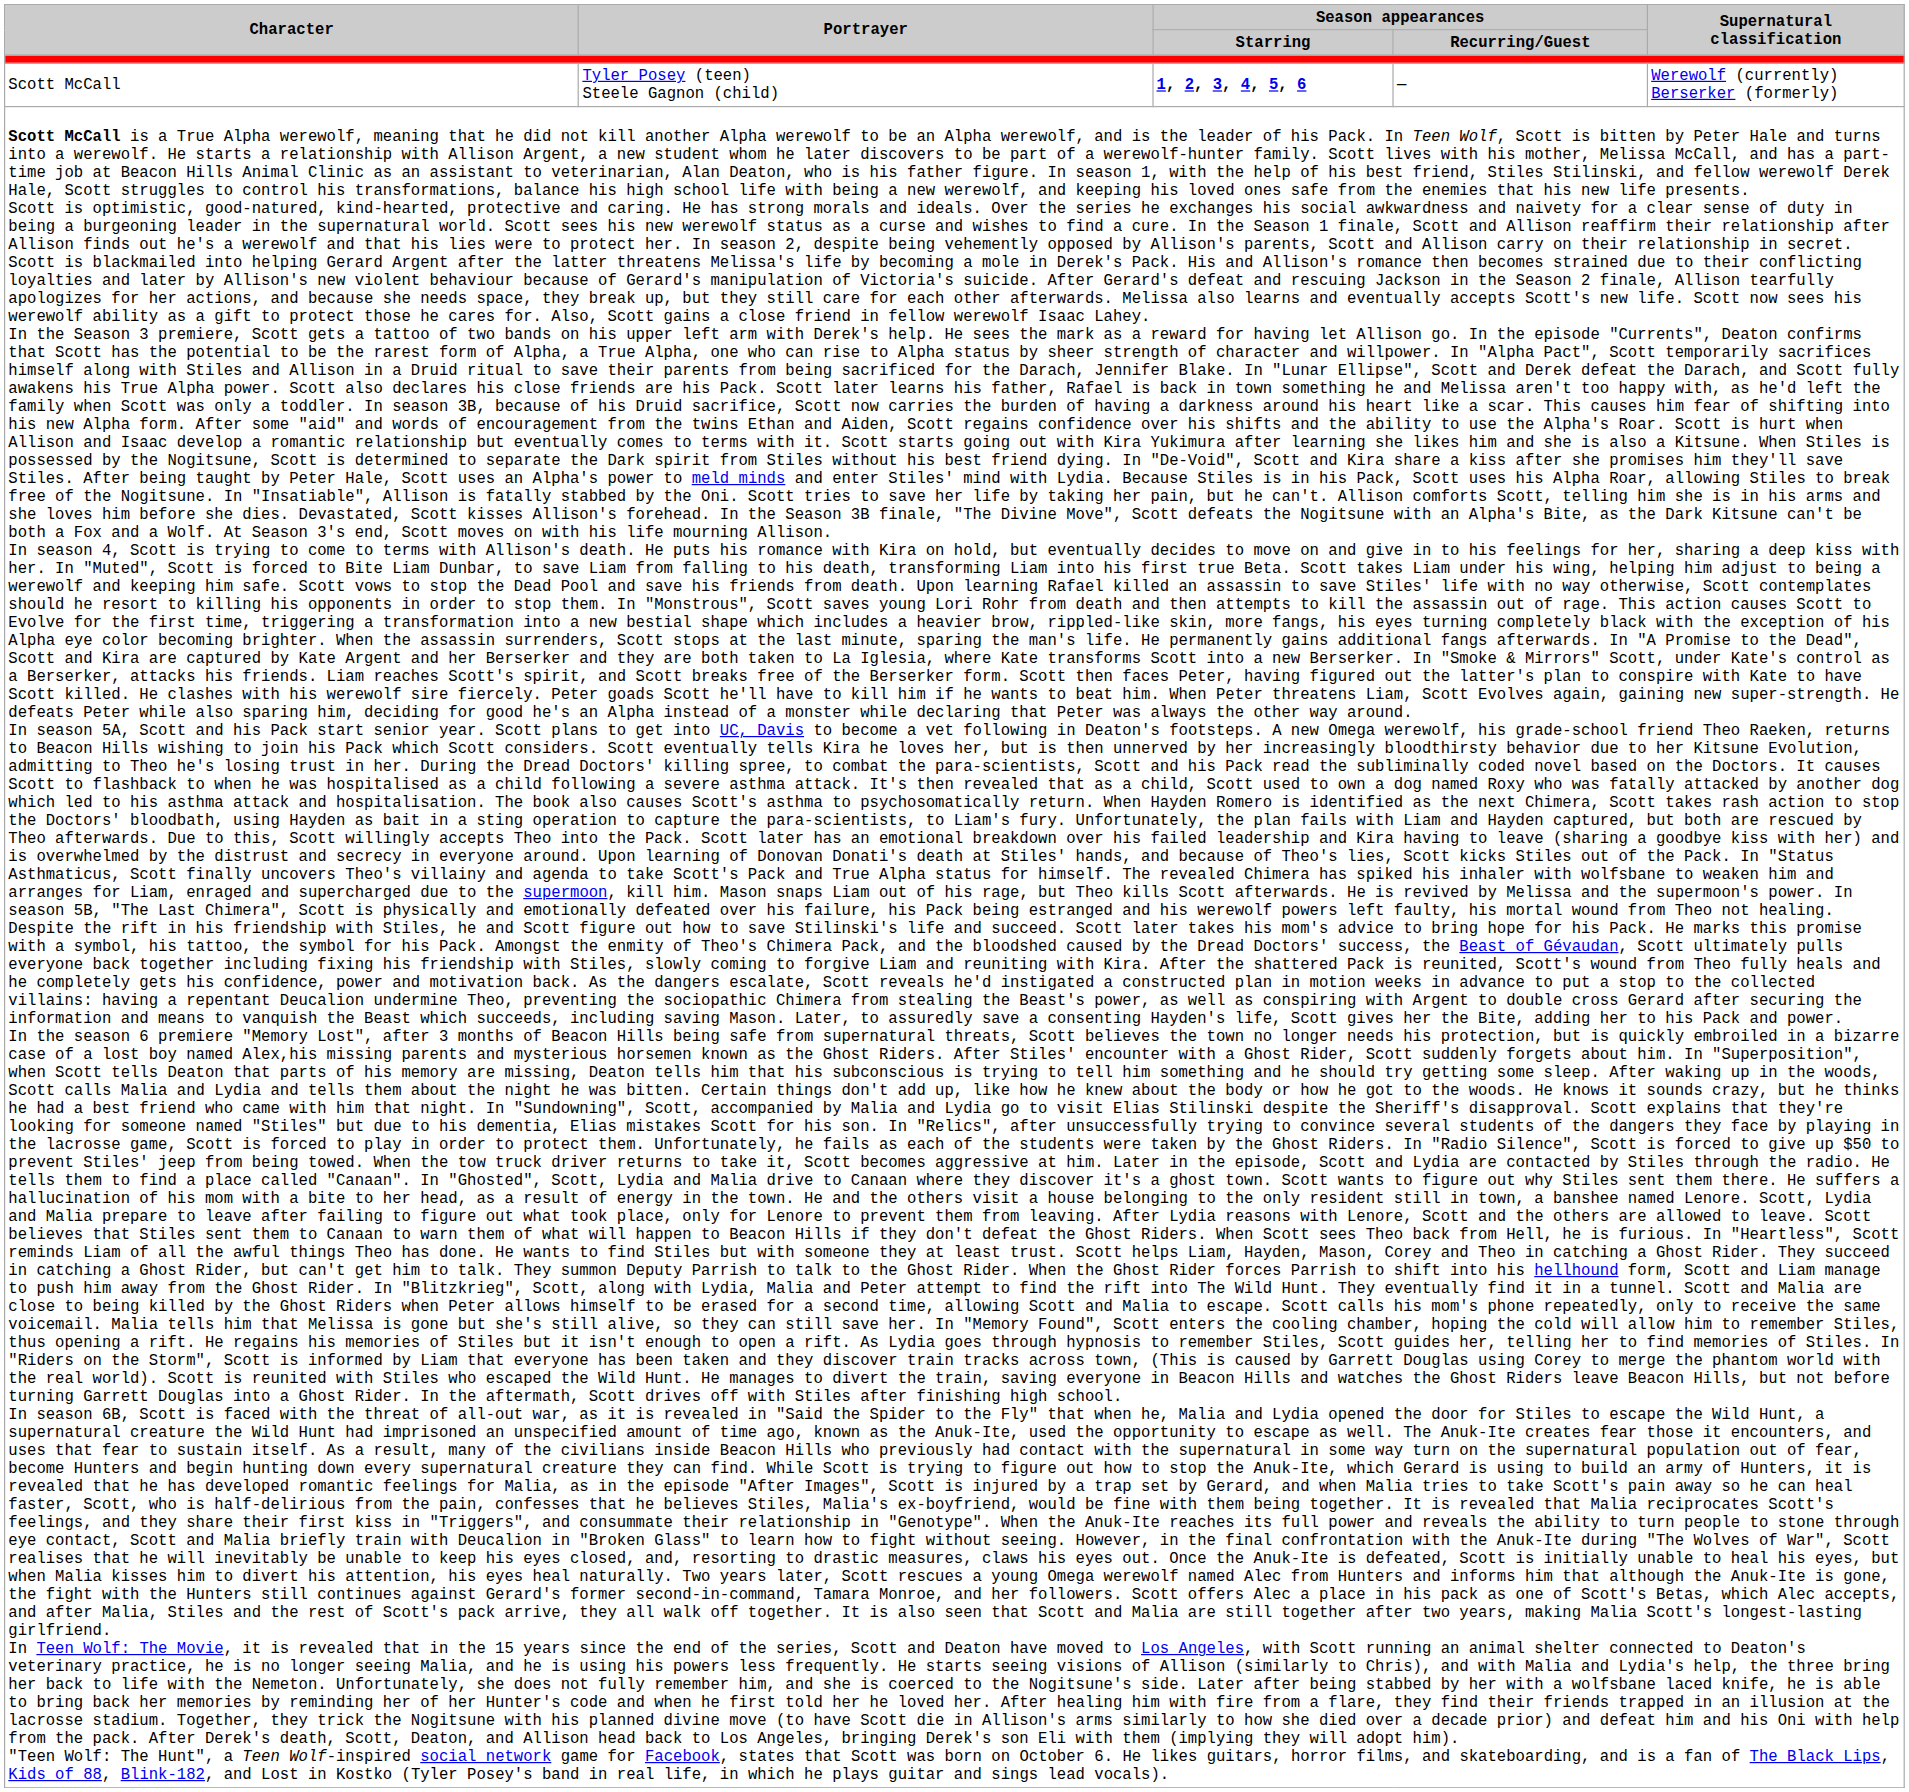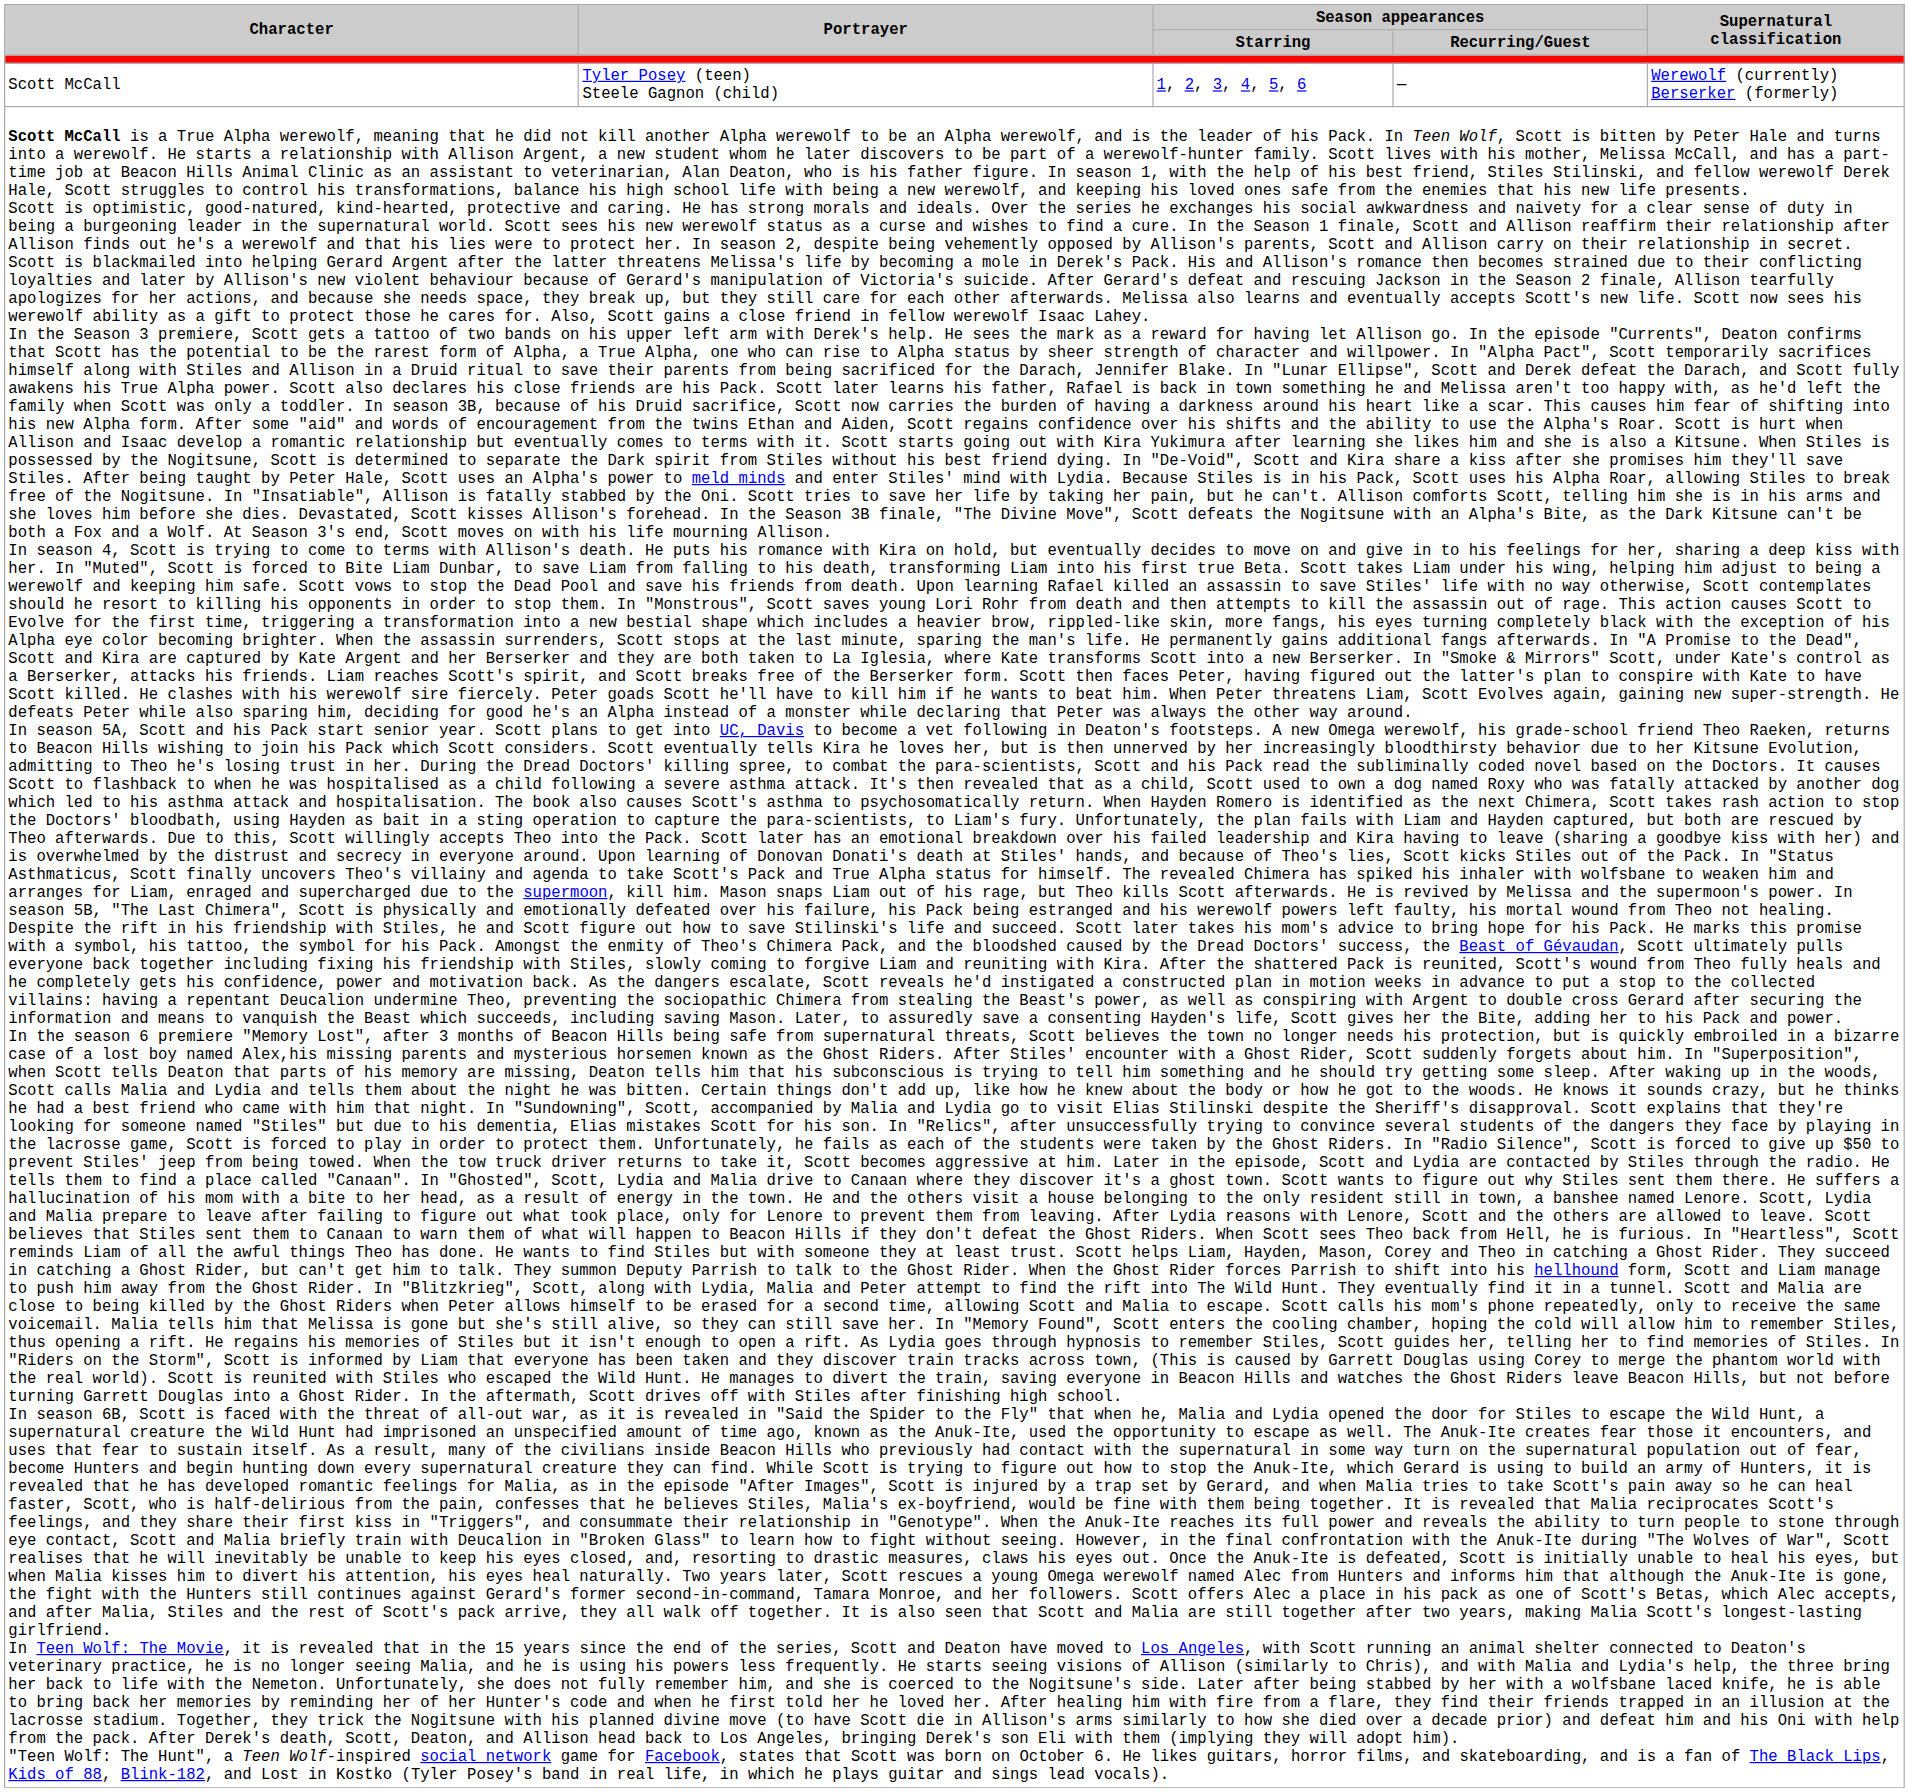Scott McCall | Season appearances / Starring: bold -> normal
